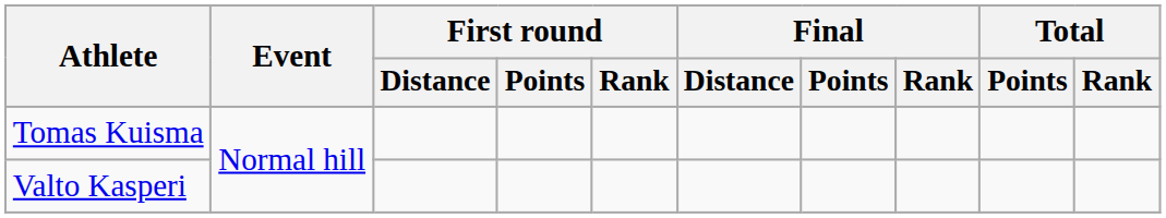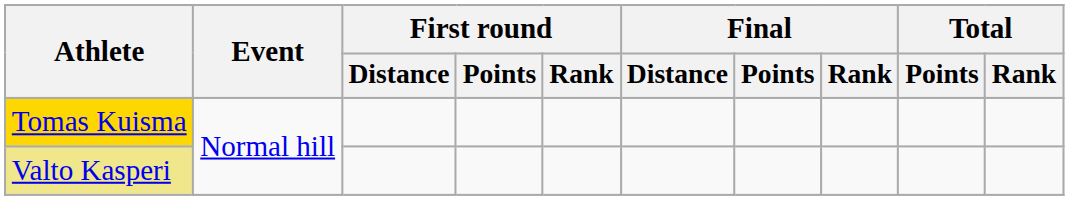Tomas Kuisma | Athlete: no background -> gold background
Valto Kasperi | Athlete: no background -> khaki background
